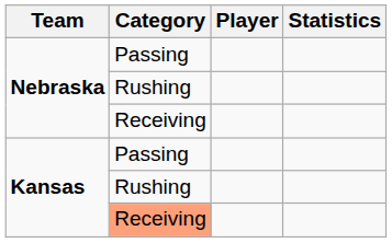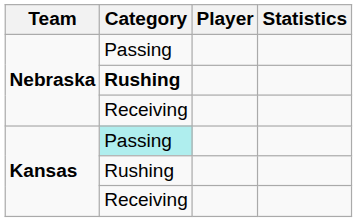Nebraska / Rushing | Category: normal -> bold
Kansas / Passing | Category: no background -> paleturquoise background
Kansas / Receiving | Category: lightsalmon background -> no background
